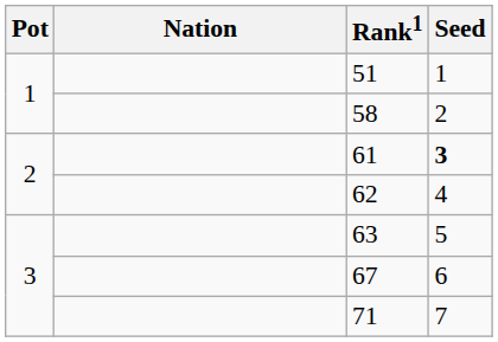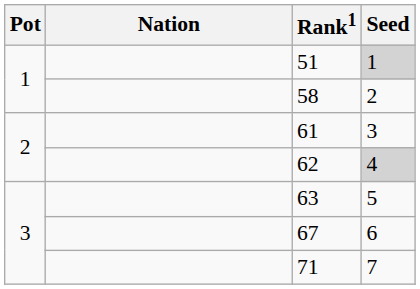51 | Seed: no background -> lightgrey background
61 | Seed: bold -> normal
62 | Seed: no background -> lightgrey background
